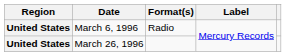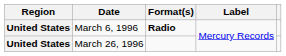March 6, 1996 | Format(s): normal -> bold
